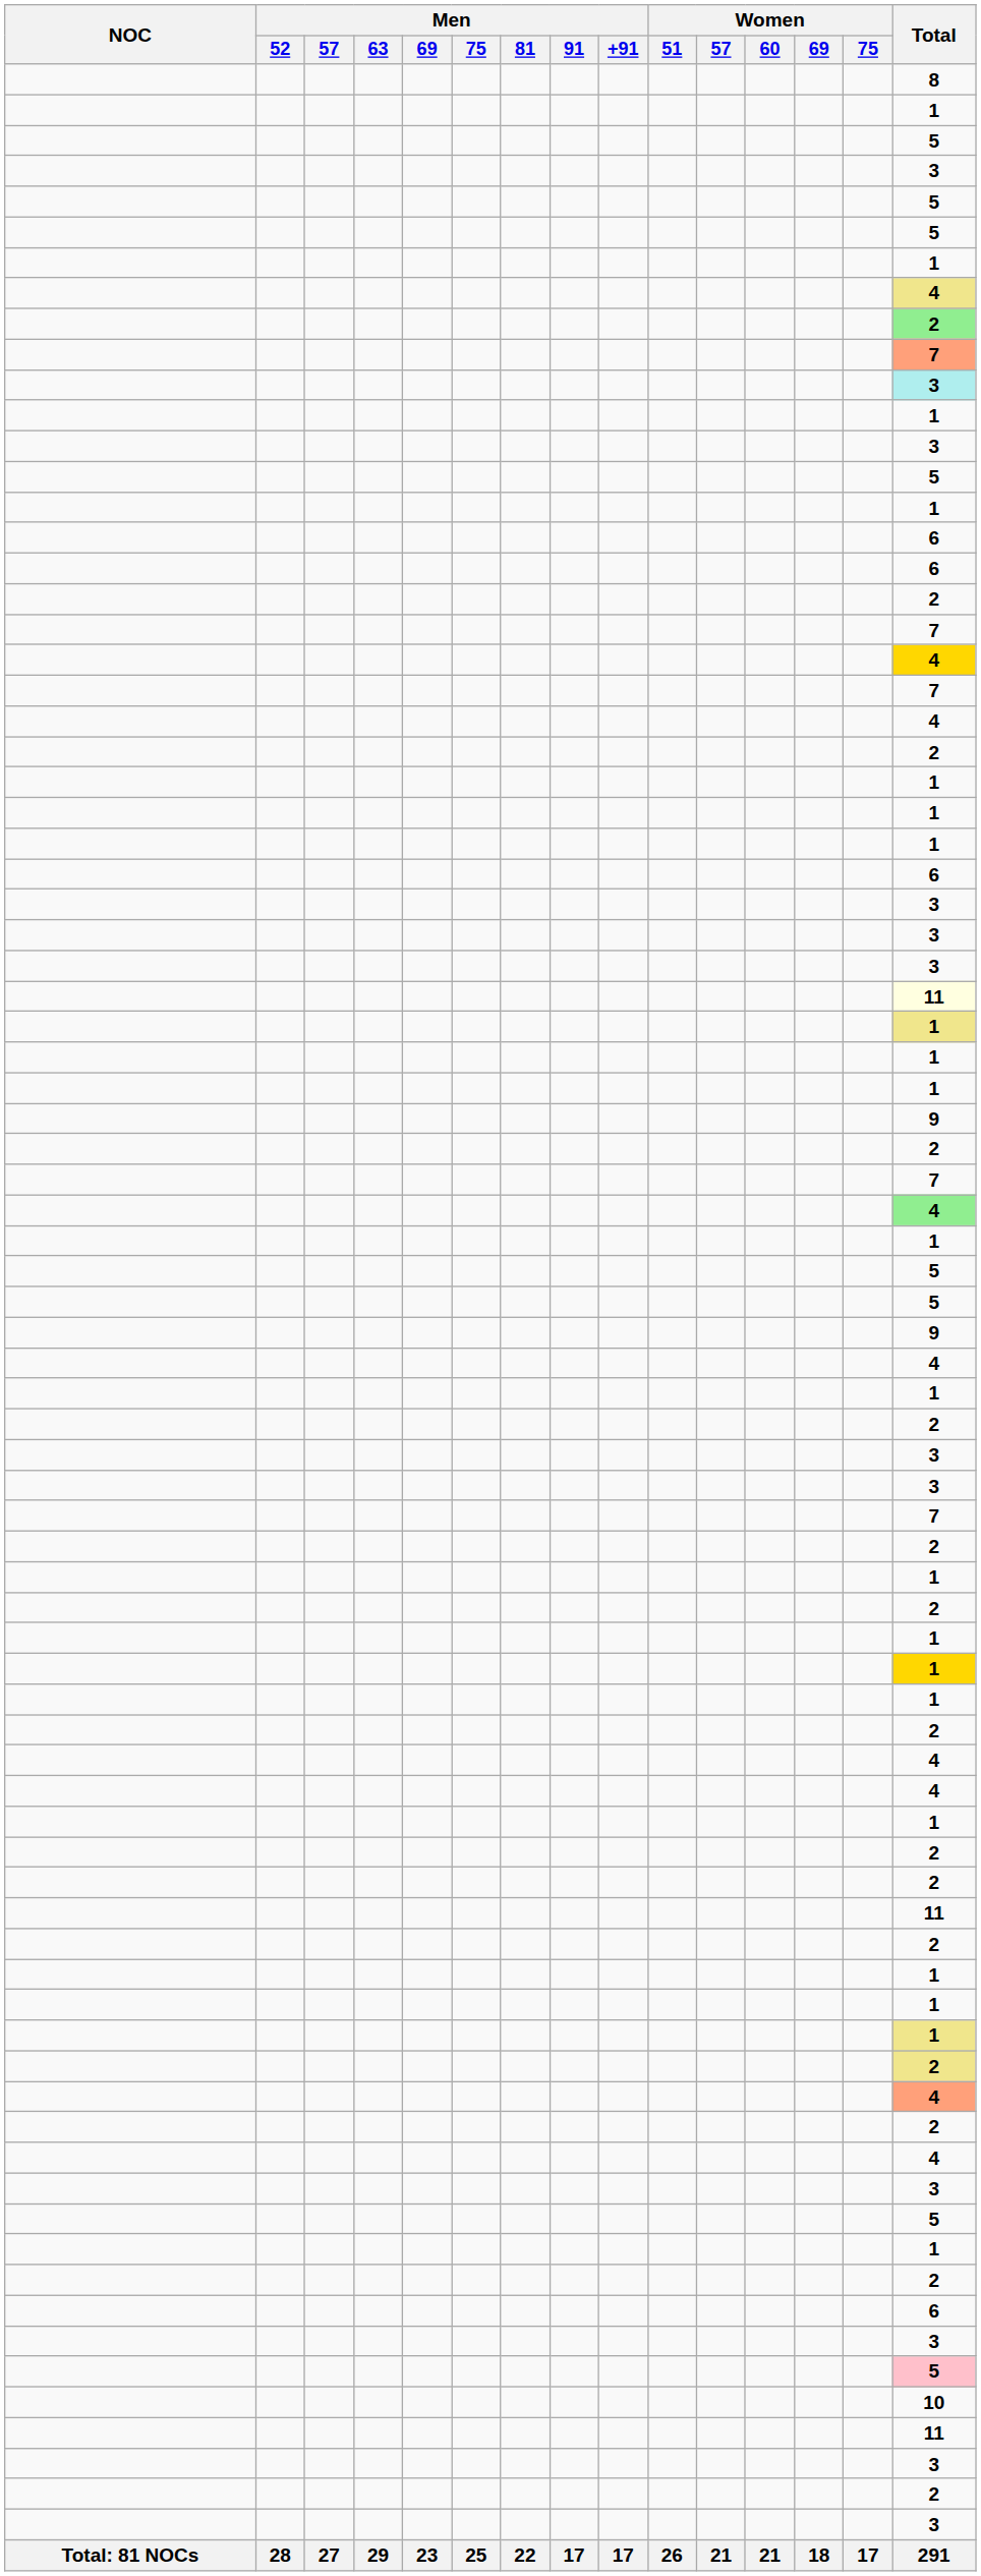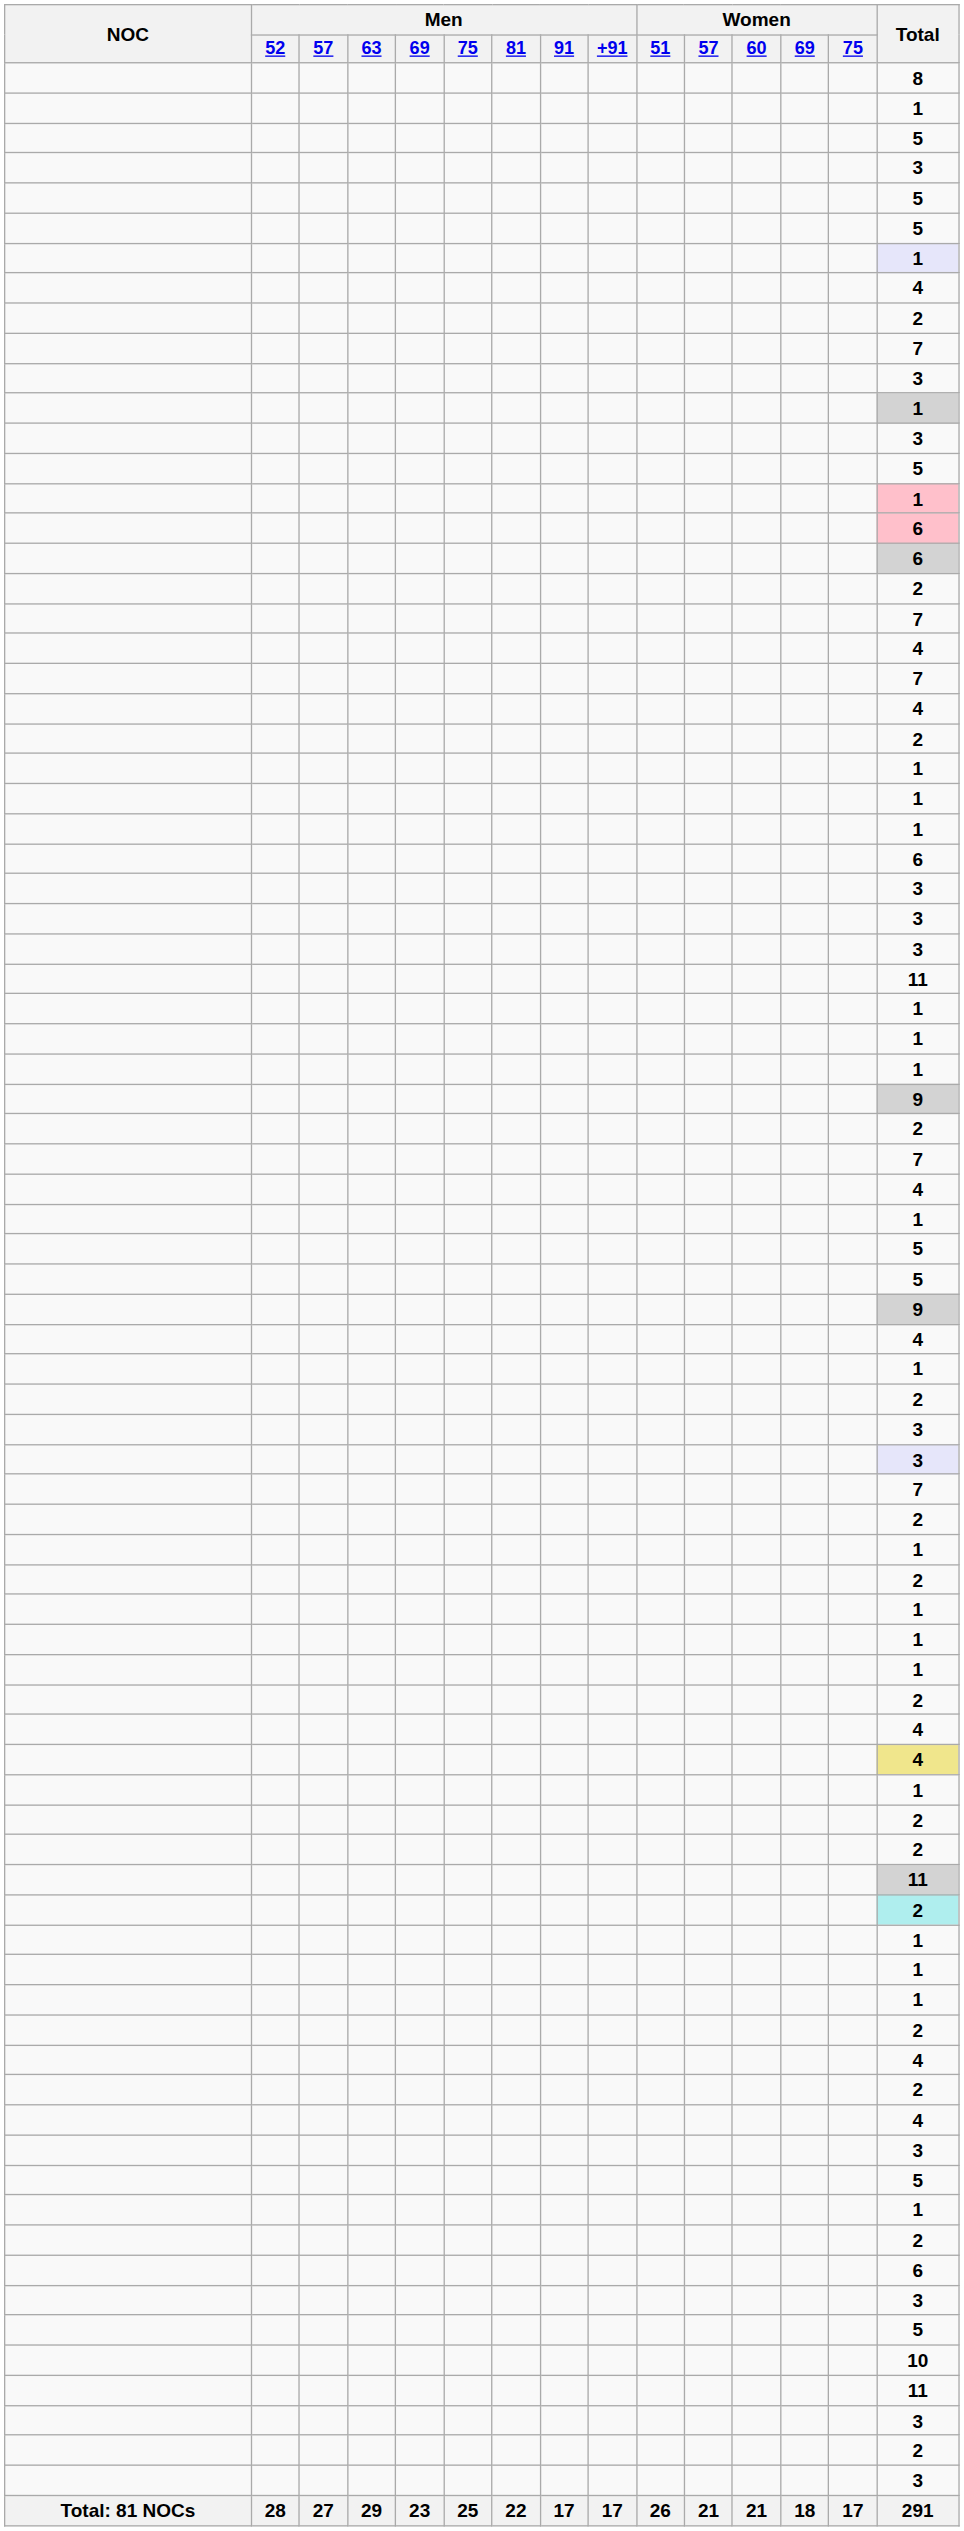row 9 | Total: no background -> lavender background
row 10 | Total: khaki background -> no background
row 11 | Total: lightgreen background -> no background
row 12 | Total: lightsalmon background -> no background
row 13 | Total: paleturquoise background -> no background
row 14 | Total: no background -> lightgrey background
row 17 | Total: no background -> pink background
row 18 | Total: no background -> pink background
row 19 | Total: no background -> lightgrey background
row 22 | Total: gold background -> no background
row 33 | Total: lightyellow background -> no background
row 34 | Total: khaki background -> no background
row 37 | Total: no background -> lightgrey background
row 40 | Total: lightgreen background -> no background
row 44 | Total: no background -> lightgrey background
row 49 | Total: no background -> lavender background
row 55 | Total: gold background -> no background
row 59 | Total: no background -> khaki background
row 63 | Total: no background -> lightgrey background
row 64 | Total: no background -> paleturquoise background
row 67 | Total: khaki background -> no background
row 68 | Total: khaki background -> no background
row 69 | Total: lightsalmon background -> no background
row 78 | Total: pink background -> no background
